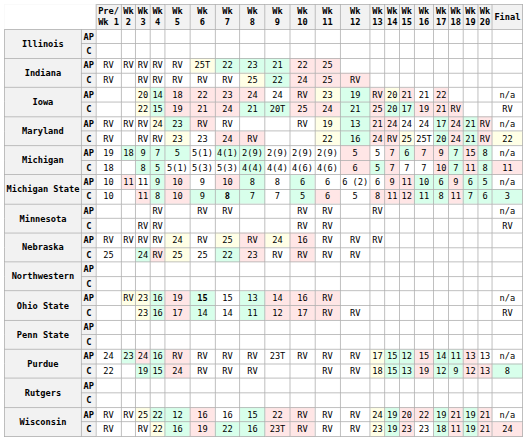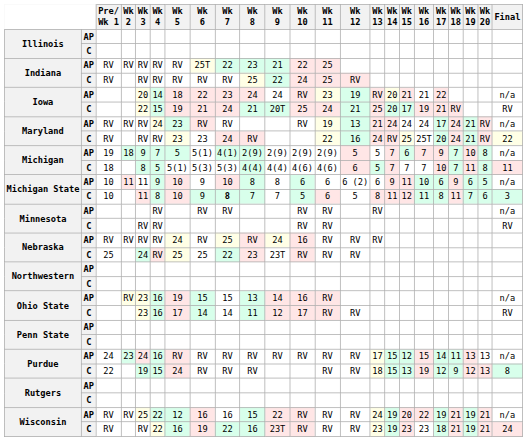Michigan / AP | Wk 19: 15 -> 10
Nebraska / C | Wk 9: RV -> 23T
Ohio State / AP | Wk 6: bold -> normal
Purdue / AP | Wk 9: 23T -> RV
Wisconsin / C | Wk 18: 11 -> 21
